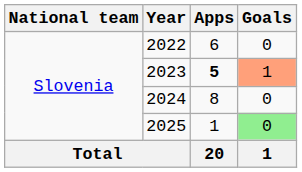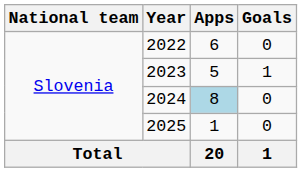2023 | Apps: bold -> normal
2023 | Goals: lightsalmon background -> no background
2024 | Apps: no background -> lightblue background
2025 | Goals: lightgreen background -> no background
